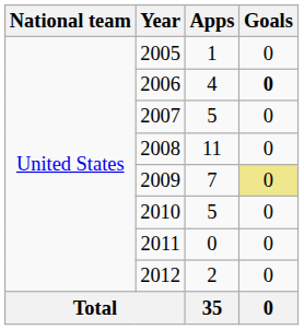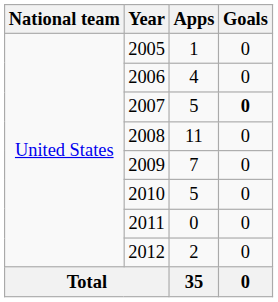2006 | Goals: bold -> normal
2007 | Goals: normal -> bold
2009 | Goals: khaki background -> no background
